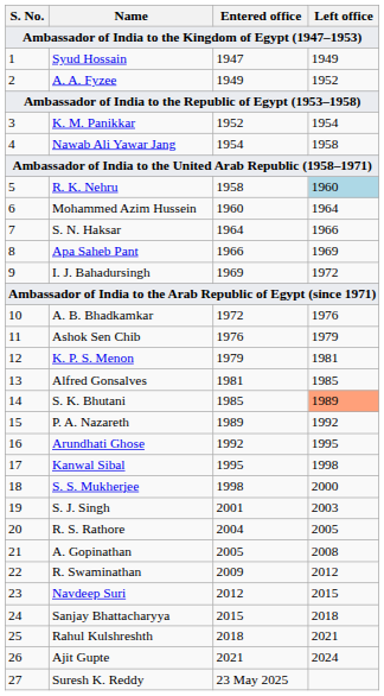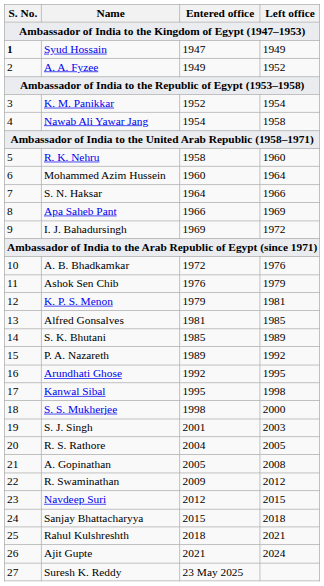Syud Hossain | S. No.: normal -> bold
R. K. Nehru | Left office: lightblue background -> no background
S. K. Bhutani | Left office: lightsalmon background -> no background
